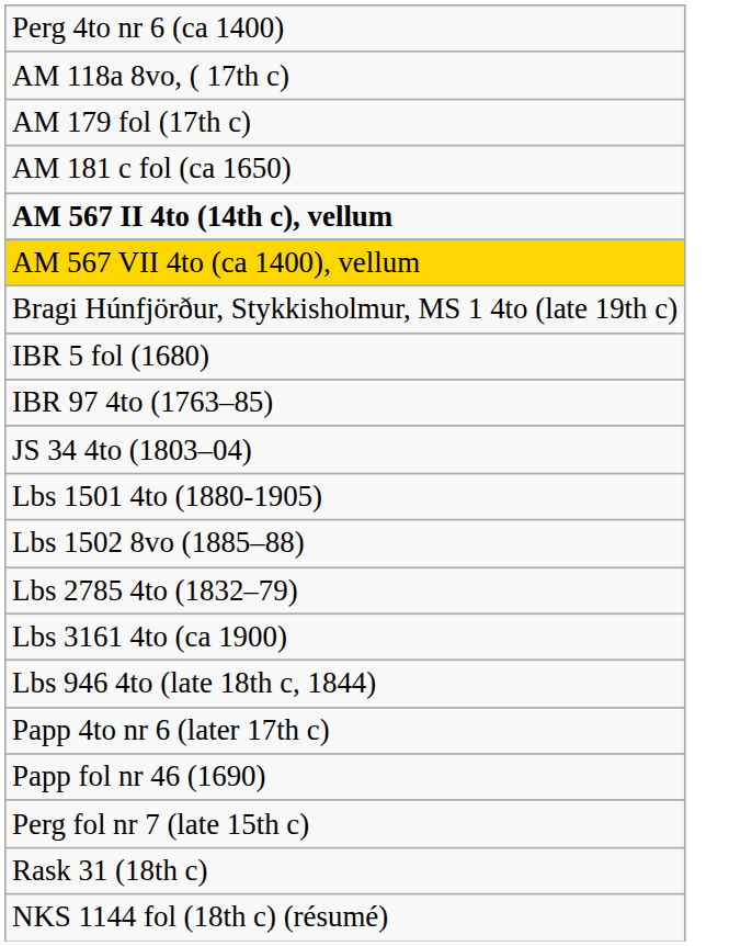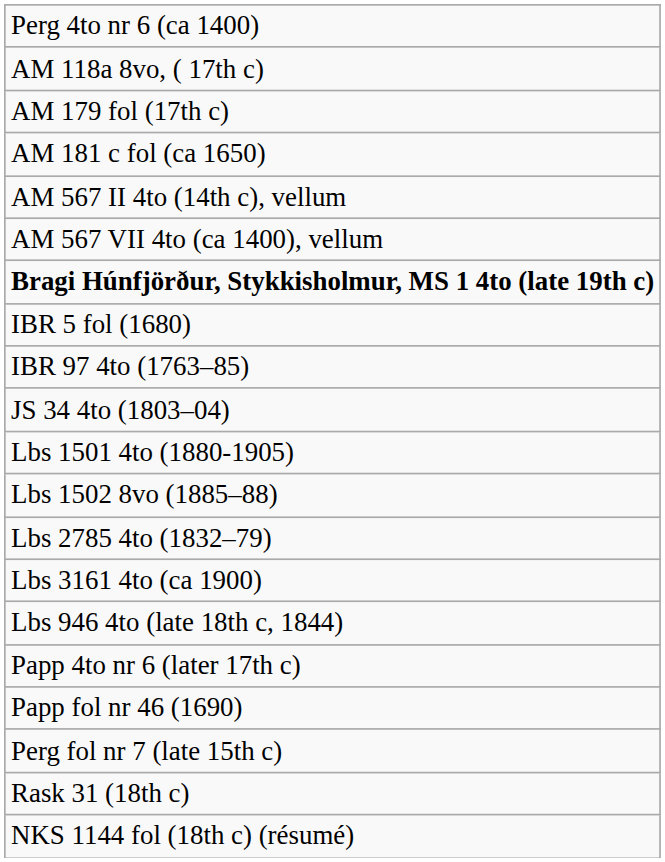row 5 | column 1: bold -> normal
row 6 | column 1: gold background -> no background
row 7 | column 1: normal -> bold
